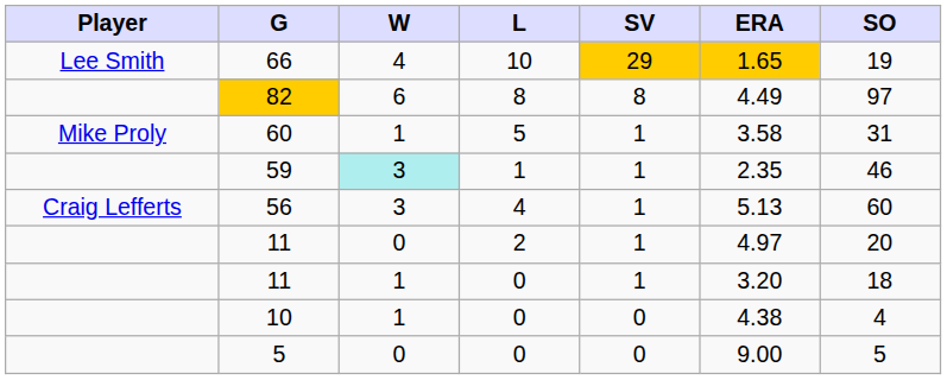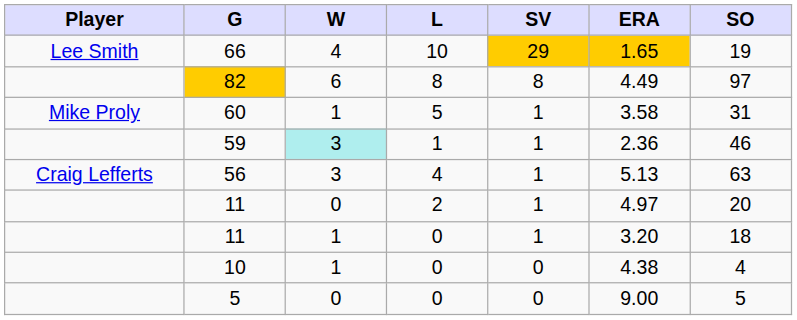59 | ERA: 2.35 -> 2.36
56 | SO: 60 -> 63
